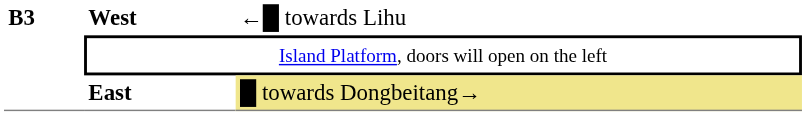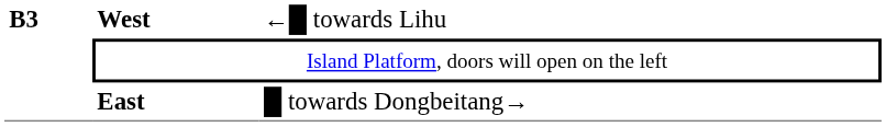East | column 3: khaki background -> no background
